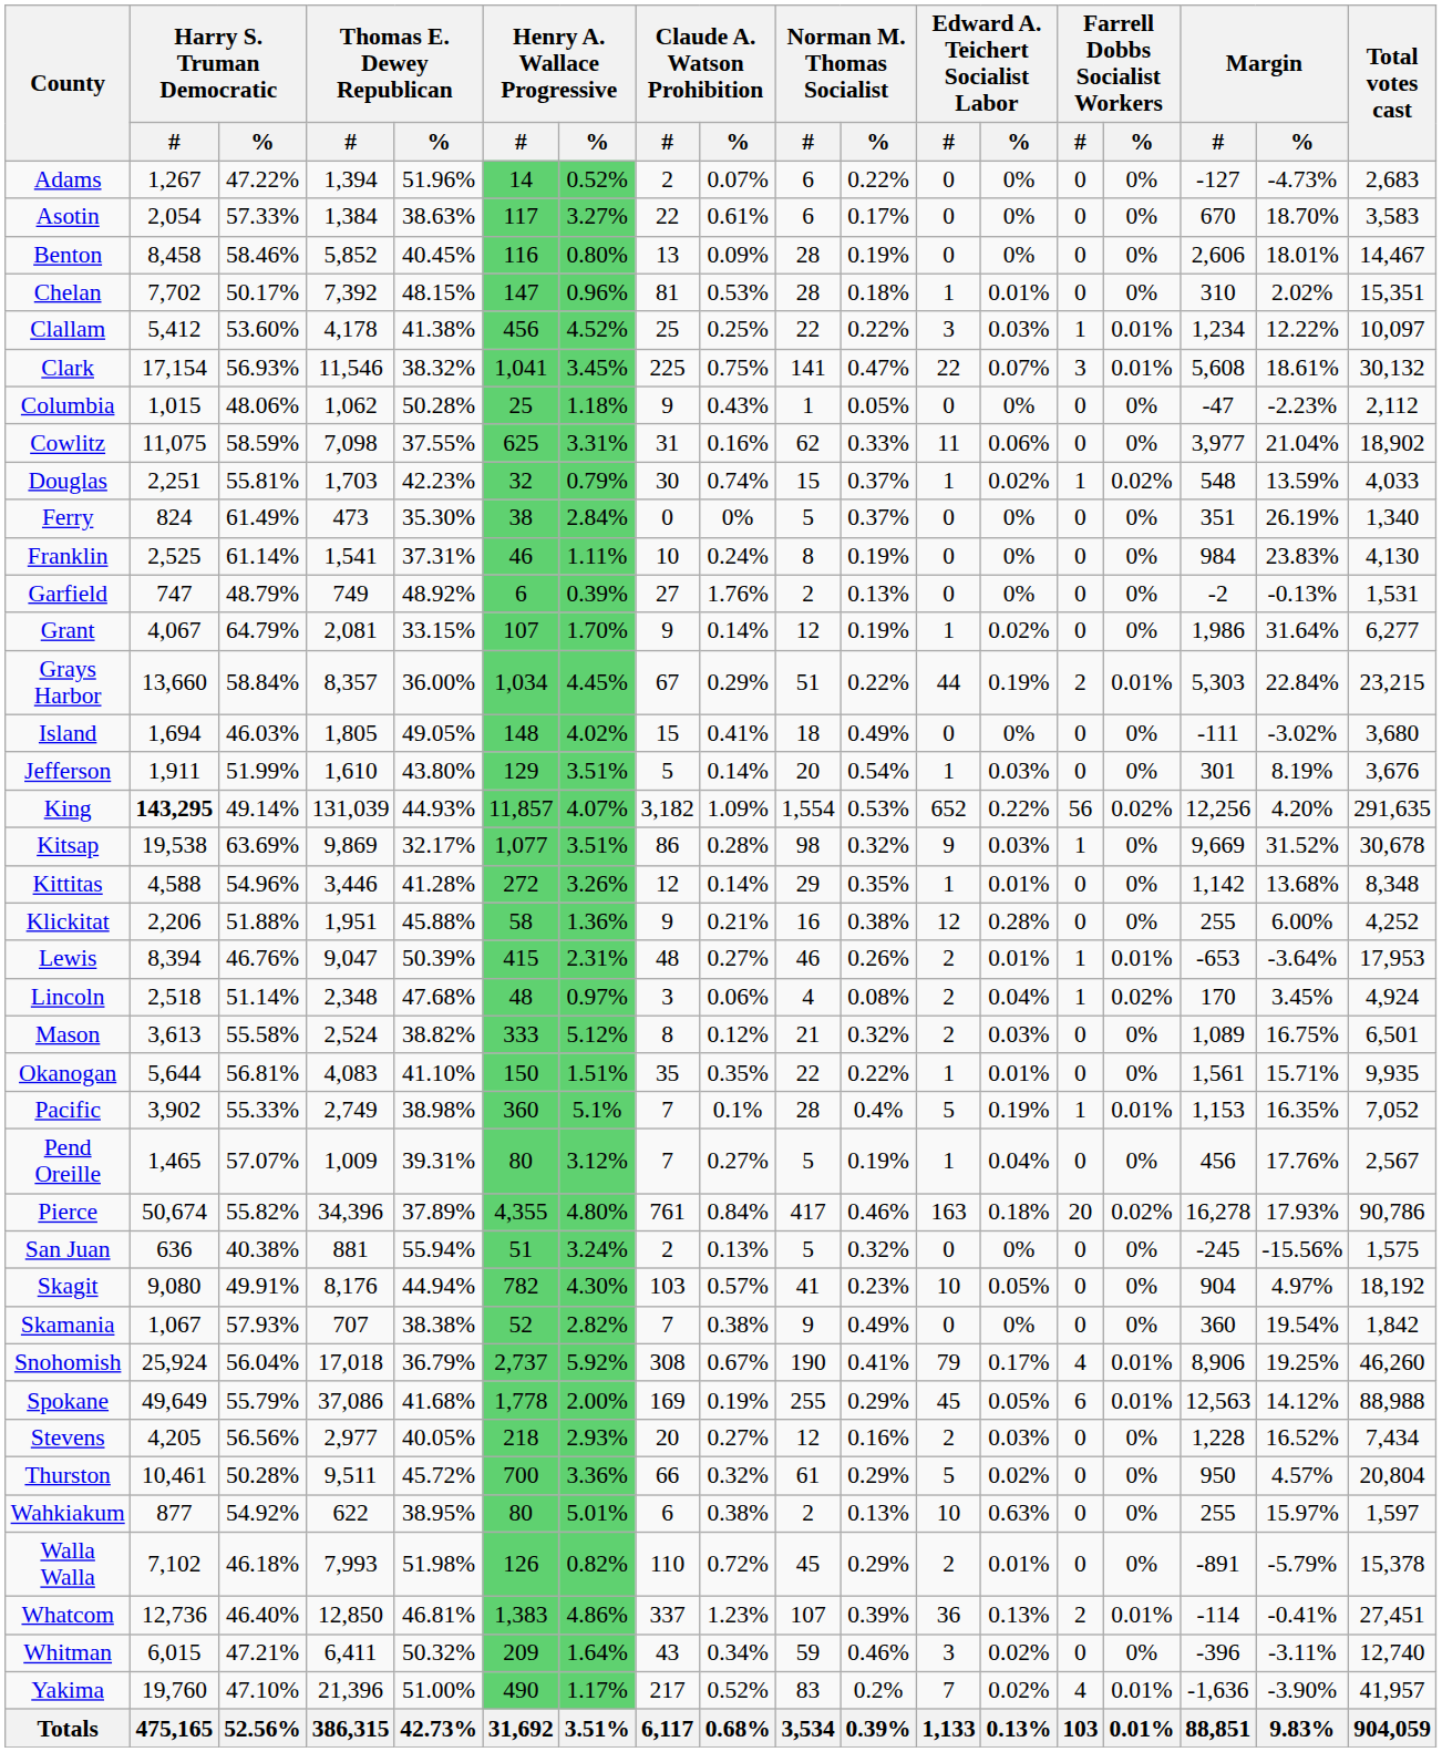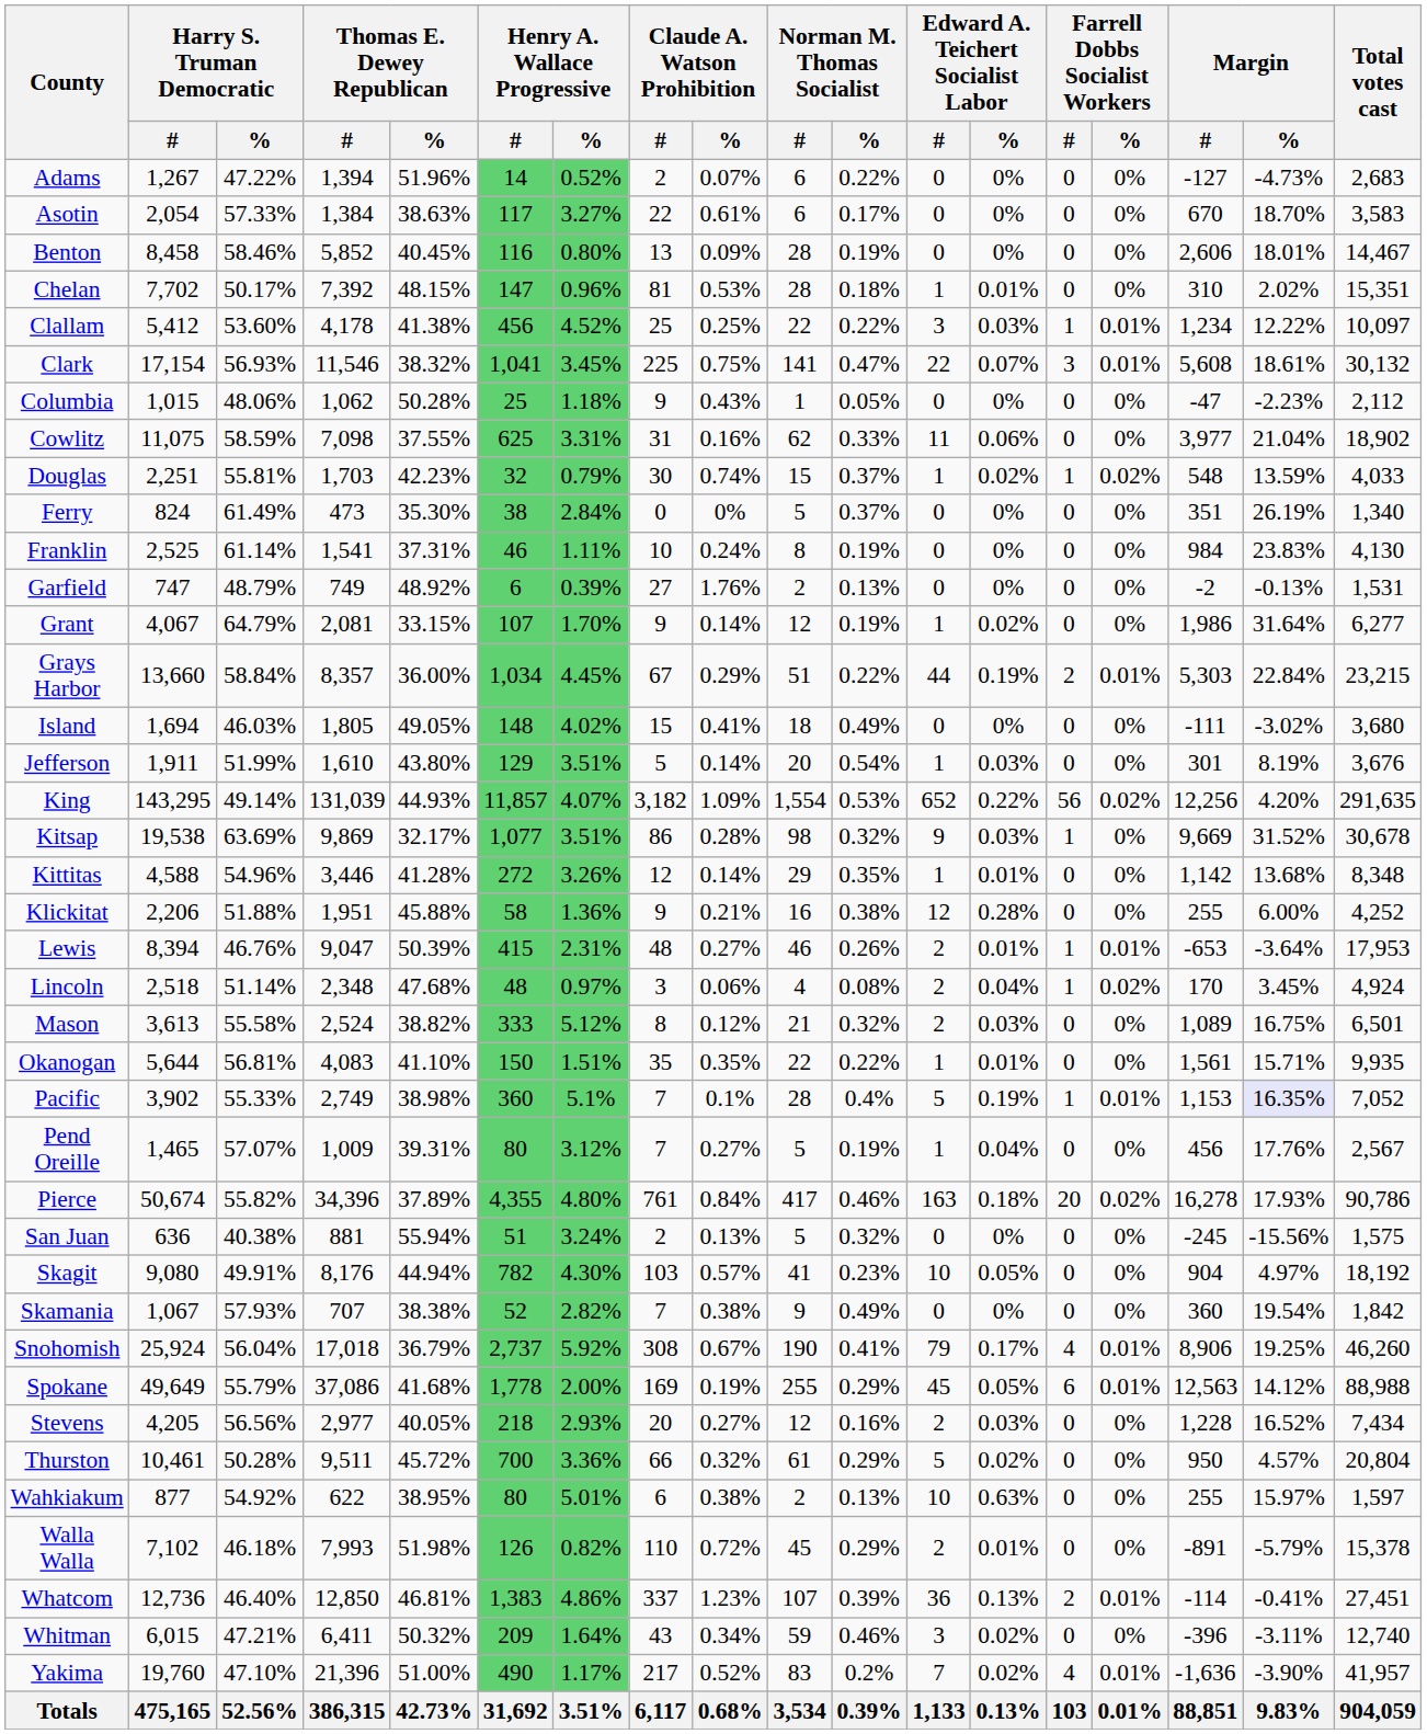King | Harry S. Truman Democratic / #: bold -> normal
Pacific | Margin / %: no background -> lavender background
